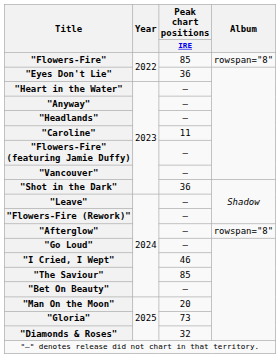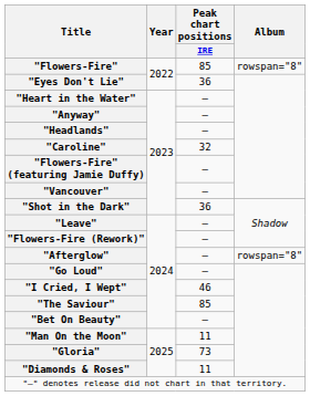"Caroline" | Peak chart positions / IRE: 11 -> 32
"Man On the Moon" | Peak chart positions / IRE: 20 -> 11
"Diamonds & Roses" | Peak chart positions / IRE: 32 -> 11
